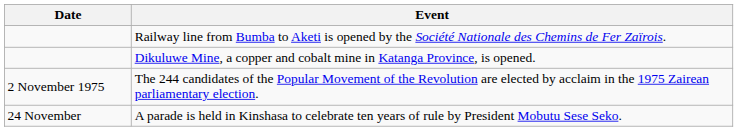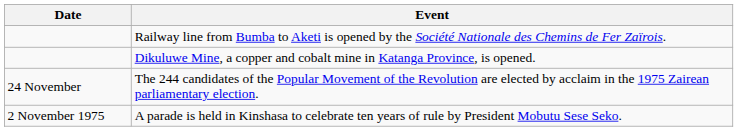row 4 | Date: 2 November 1975 -> 24 November
row 5 | Date: 24 November -> 2 November 1975
